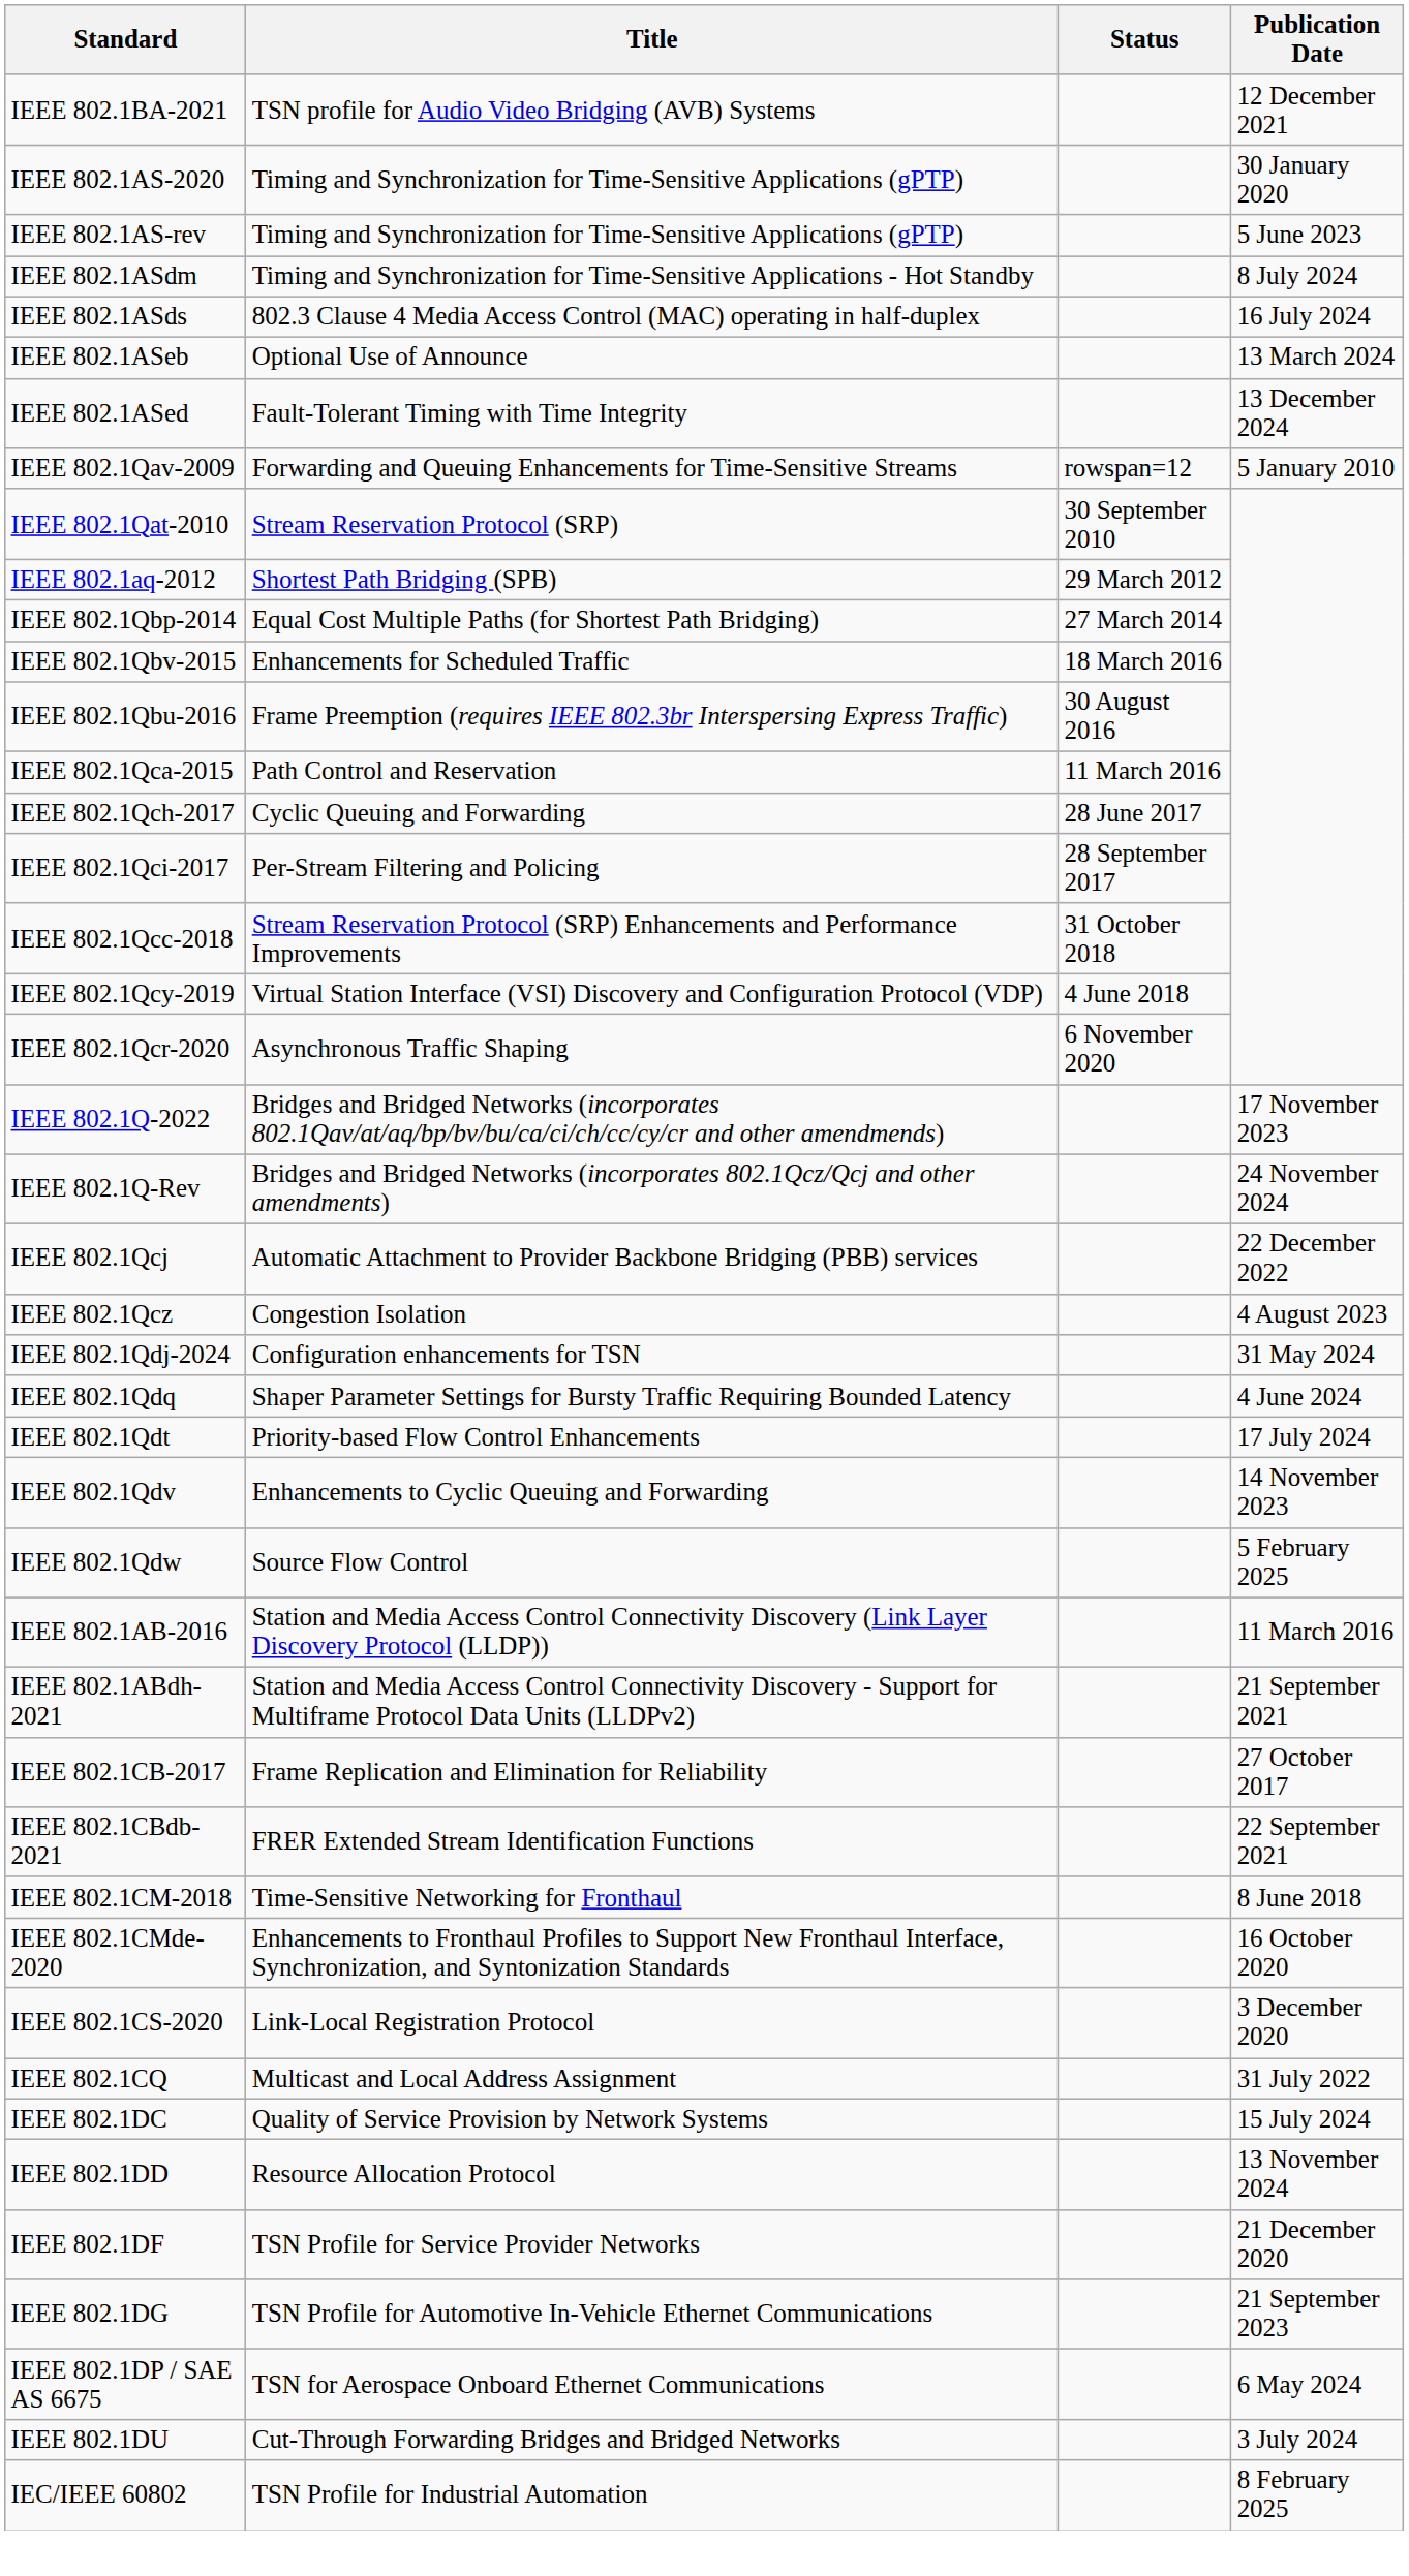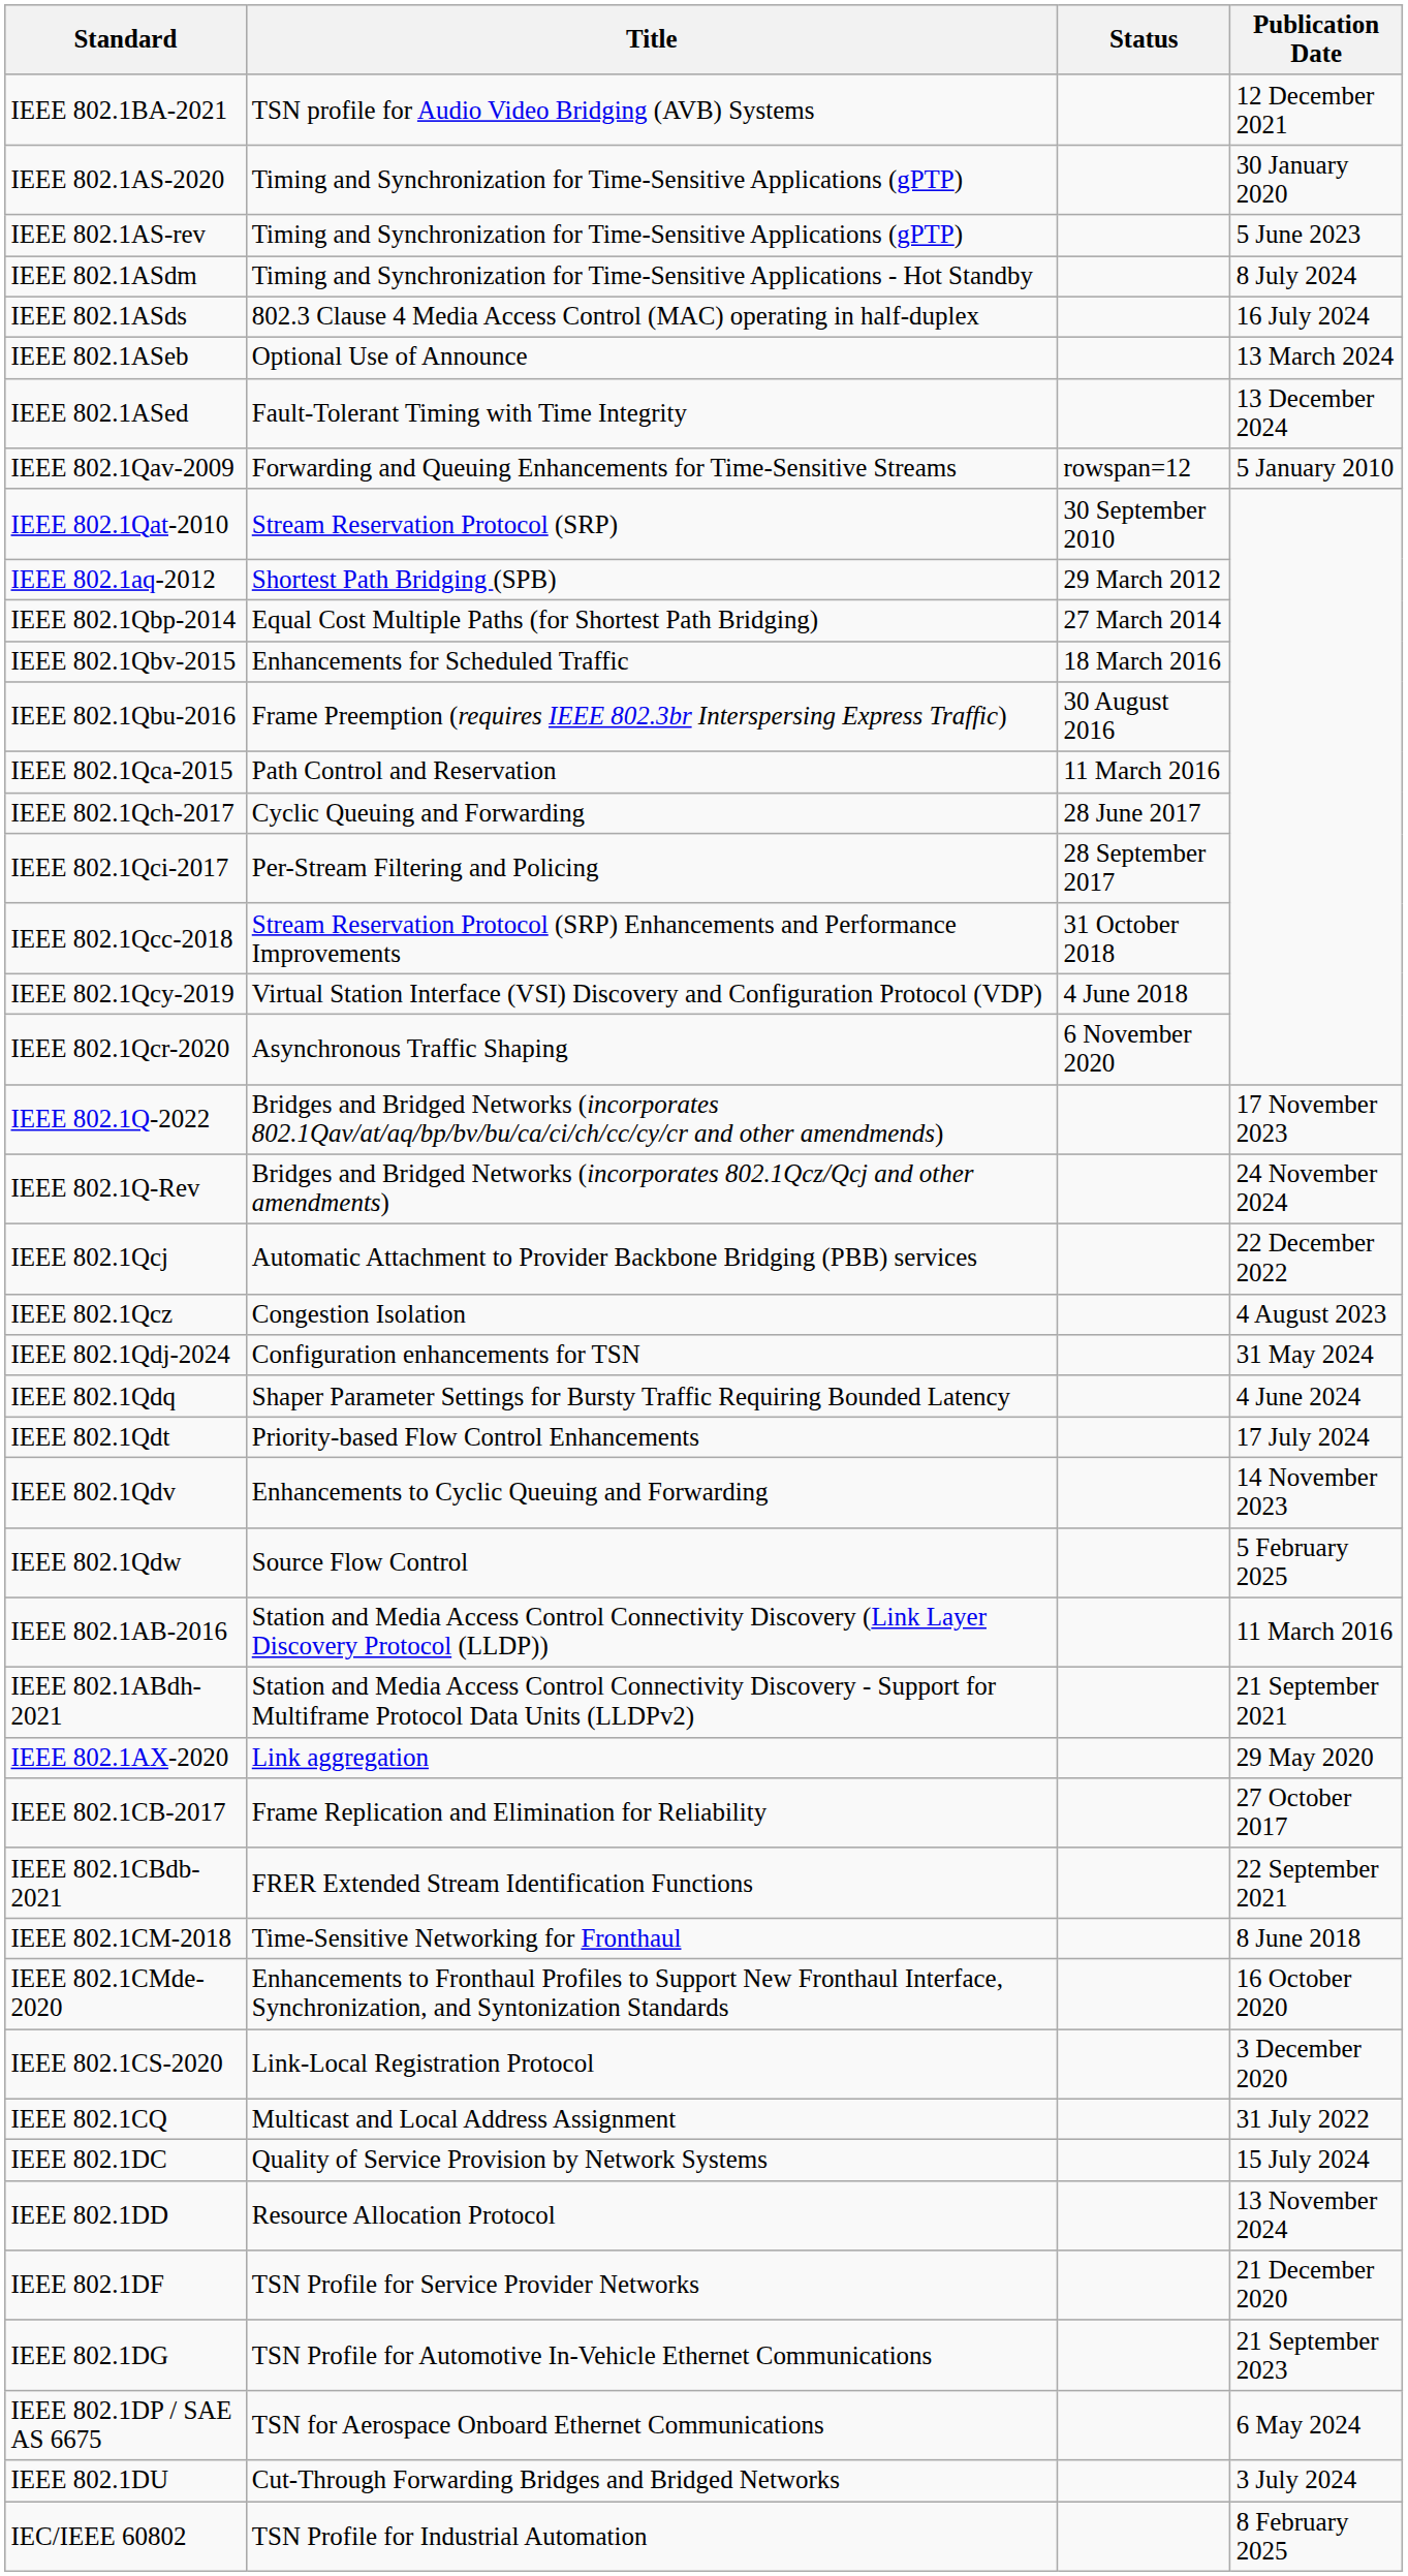+ row: IEEE 802.1AX-2020 | Link aggregation | 29 May 2020
